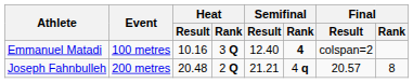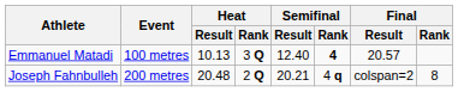Emmanuel Matadi | Heat / Result: 10.16 -> 10.13
Emmanuel Matadi | Final / Result: colspan=2 -> 20.57
Joseph Fahnbulleh | Semifinal / Result: 21.21 -> 20.21
Joseph Fahnbulleh | Final / Result: 20.57 -> colspan=2
